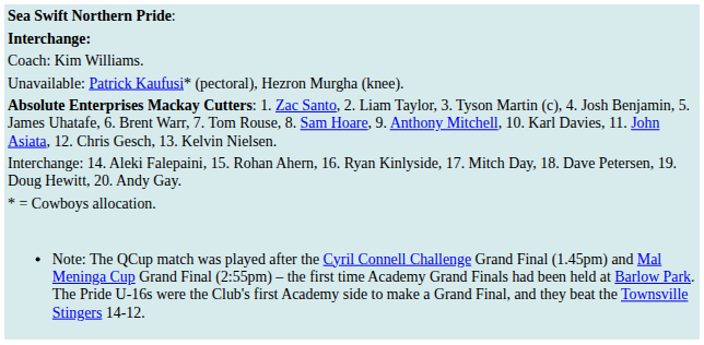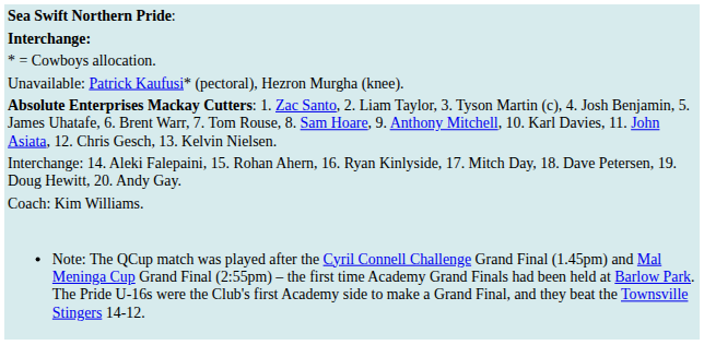row 3 | column 1: Coach: Kim Williams. -> * = Cowboys allocation.
row 7 | column 1: * = Cowboys allocation. -> Coach: Kim Williams.
